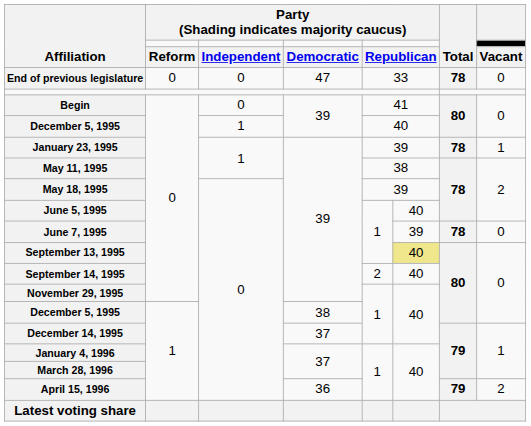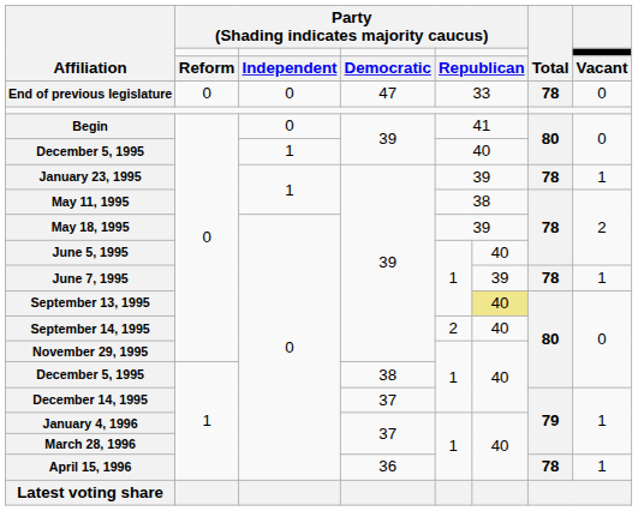June 7, 1995 | column 8: 0 -> 1
April 15, 1996 | Total: 79 -> 78
April 15, 1996 | column 8: 2 -> 1
